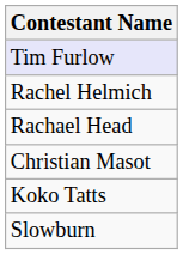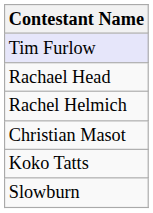row 3 | column 1: Rachel Helmich -> Rachael Head
row 4 | column 1: Rachael Head -> Rachel Helmich
